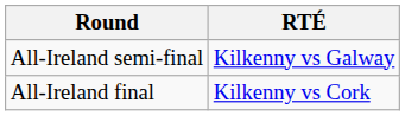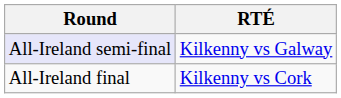row 2 | Round: no background -> lavender background
